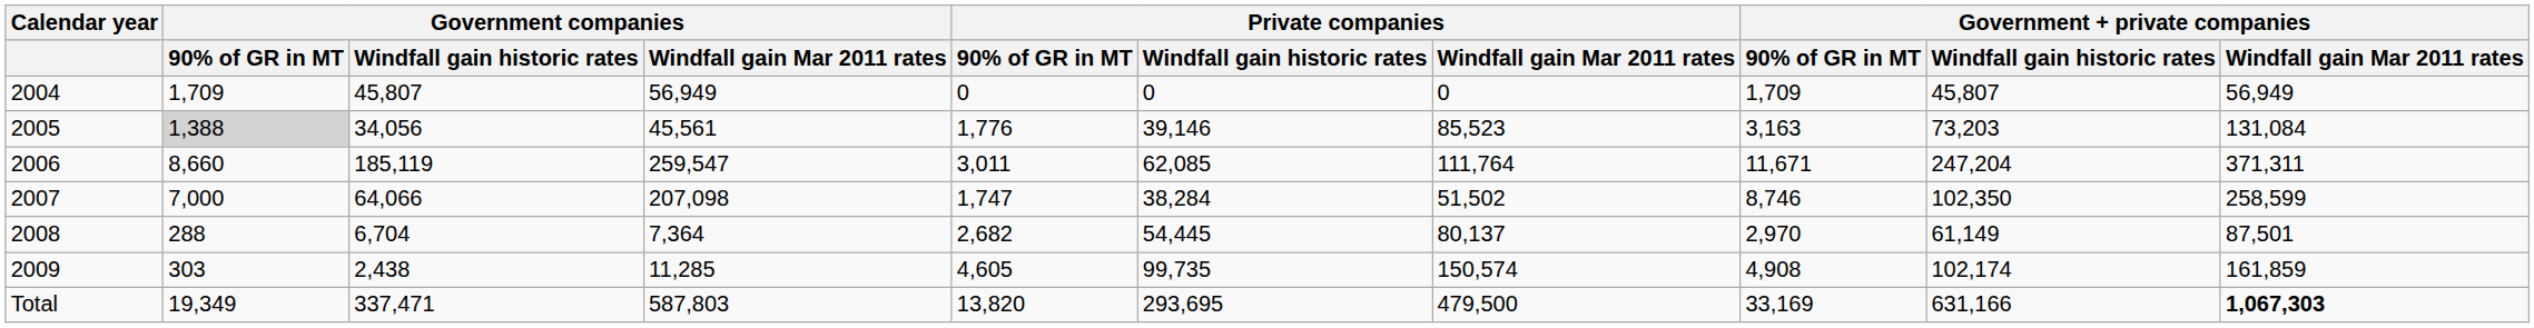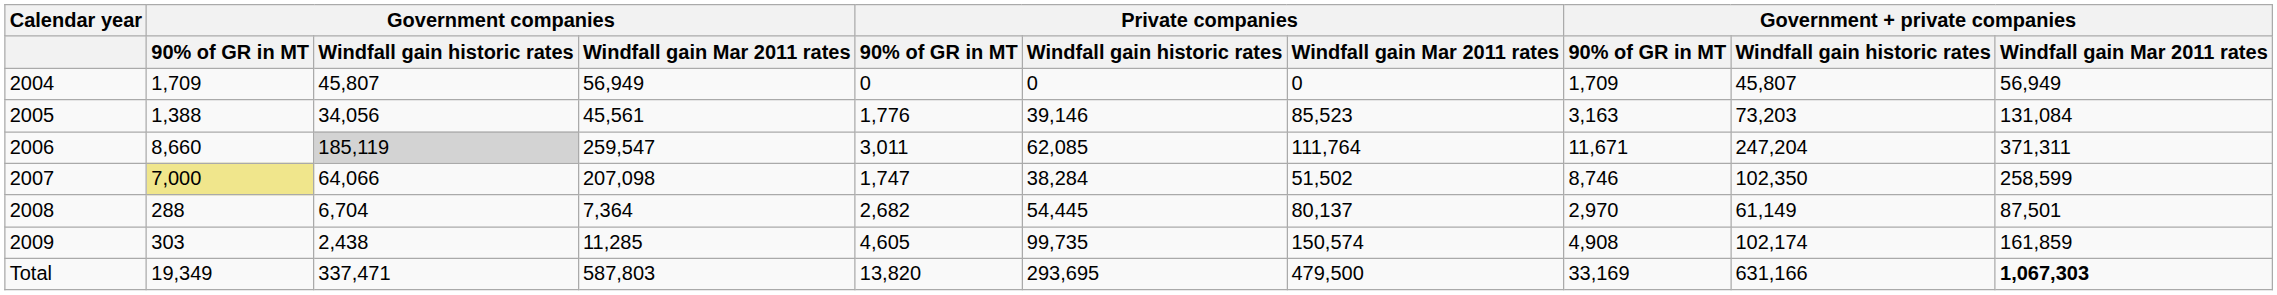2005 | Government companies / 90% of GR in MT: lightgrey background -> no background
2006 | Government companies / Windfall gain historic rates: no background -> lightgrey background
2007 | Government companies / 90% of GR in MT: no background -> khaki background
